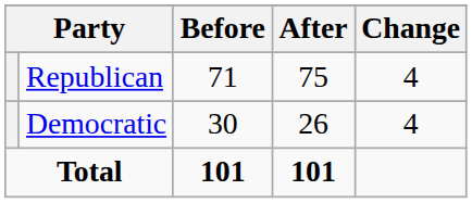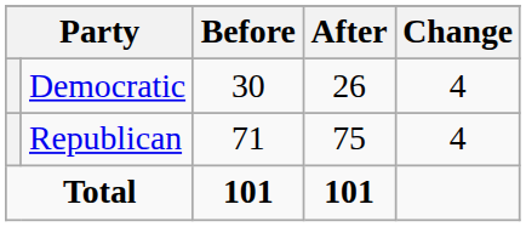rows swapped: Republican <-> Democratic
